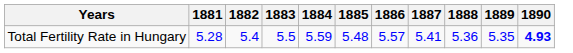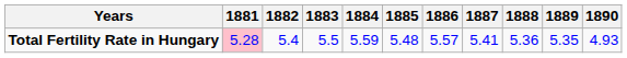row 2 | Years: normal -> bold
row 2 | 1881: no background -> pink background
row 2 | 1890: bold -> normal
